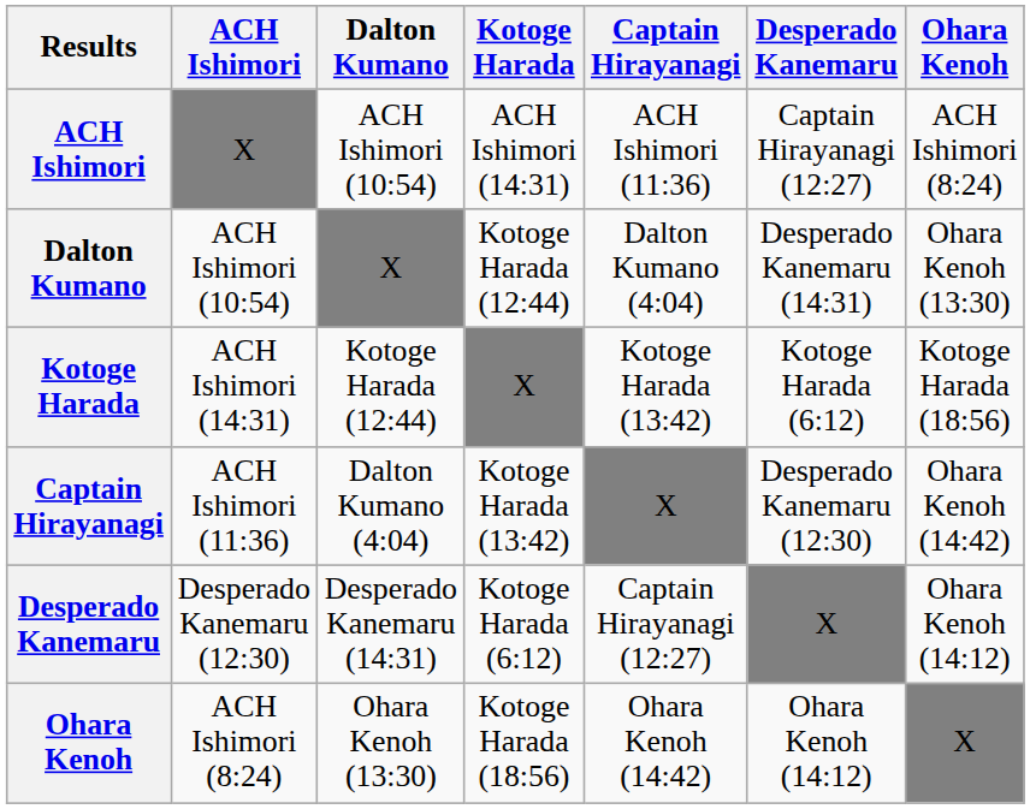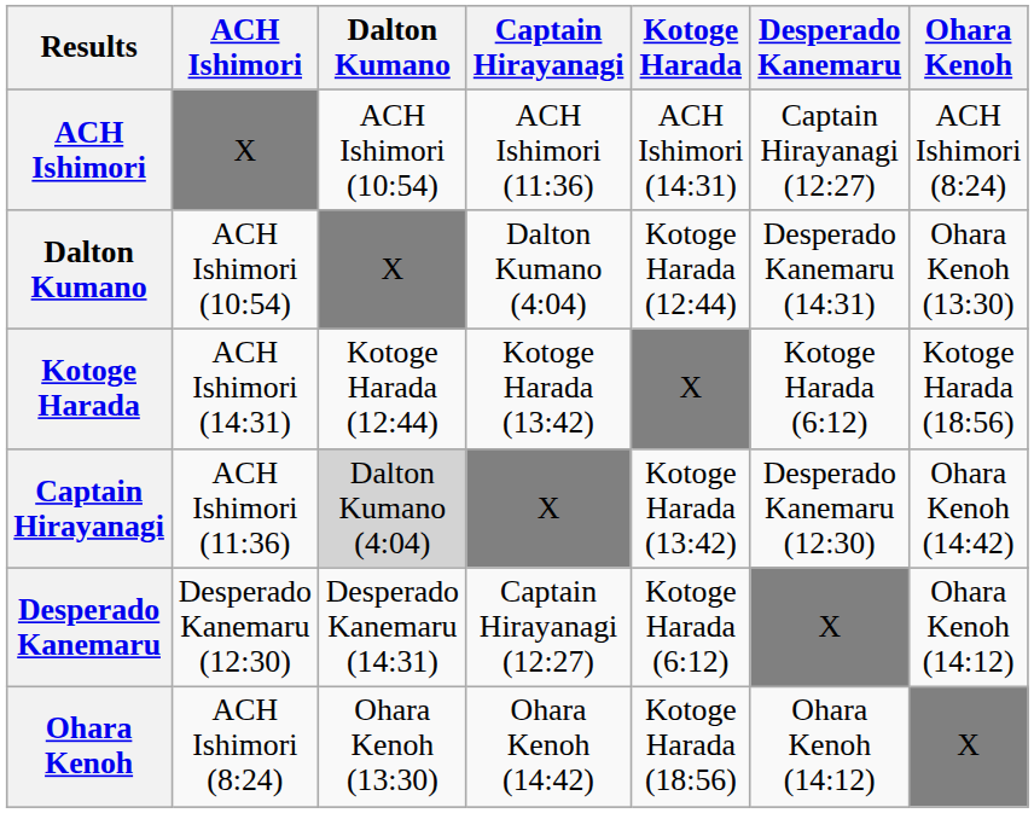columns swapped: Kotoge Harada <-> Captain Hirayanagi
row 5 | Dalton Kumano: no background -> lightgrey background
